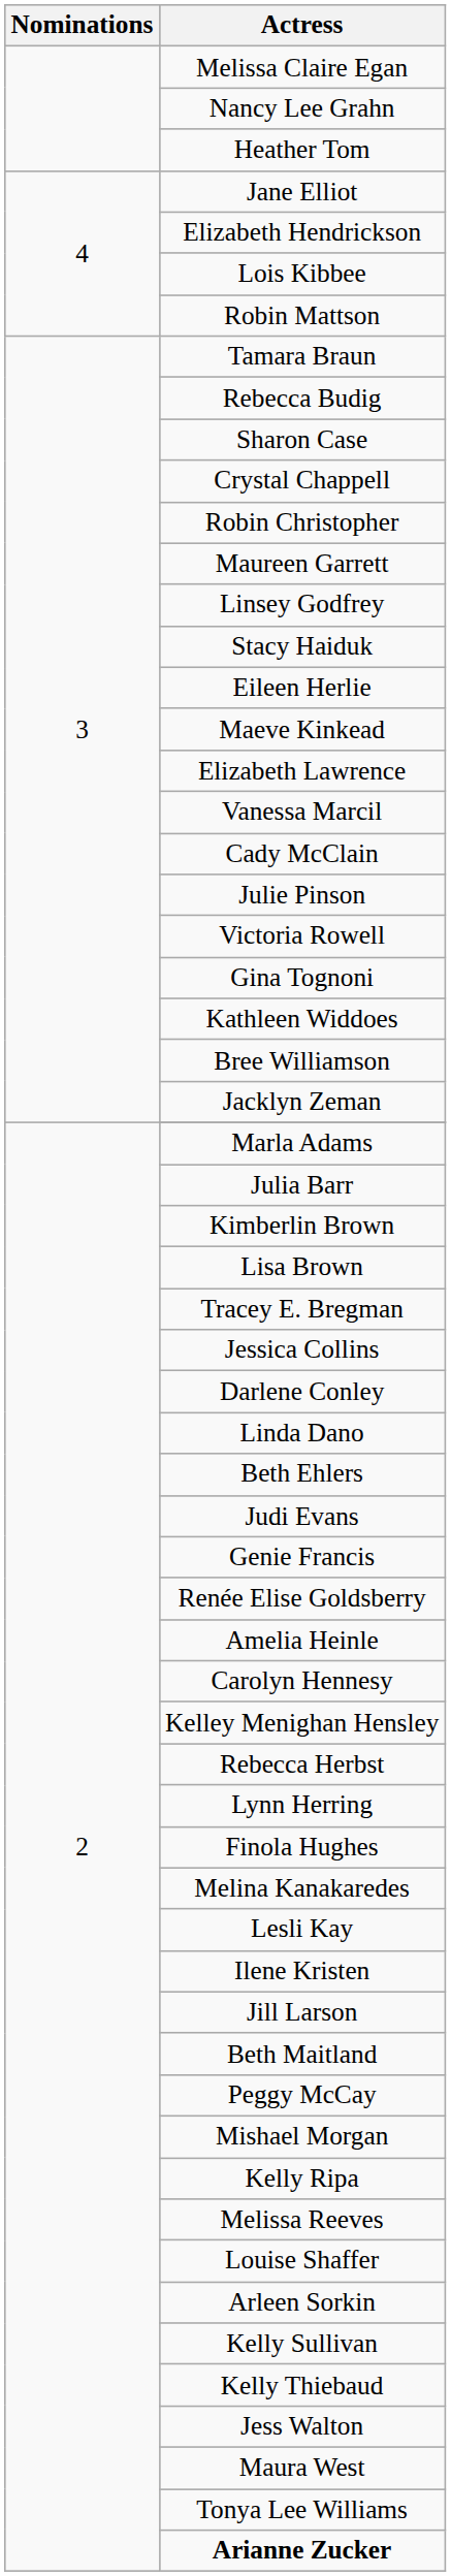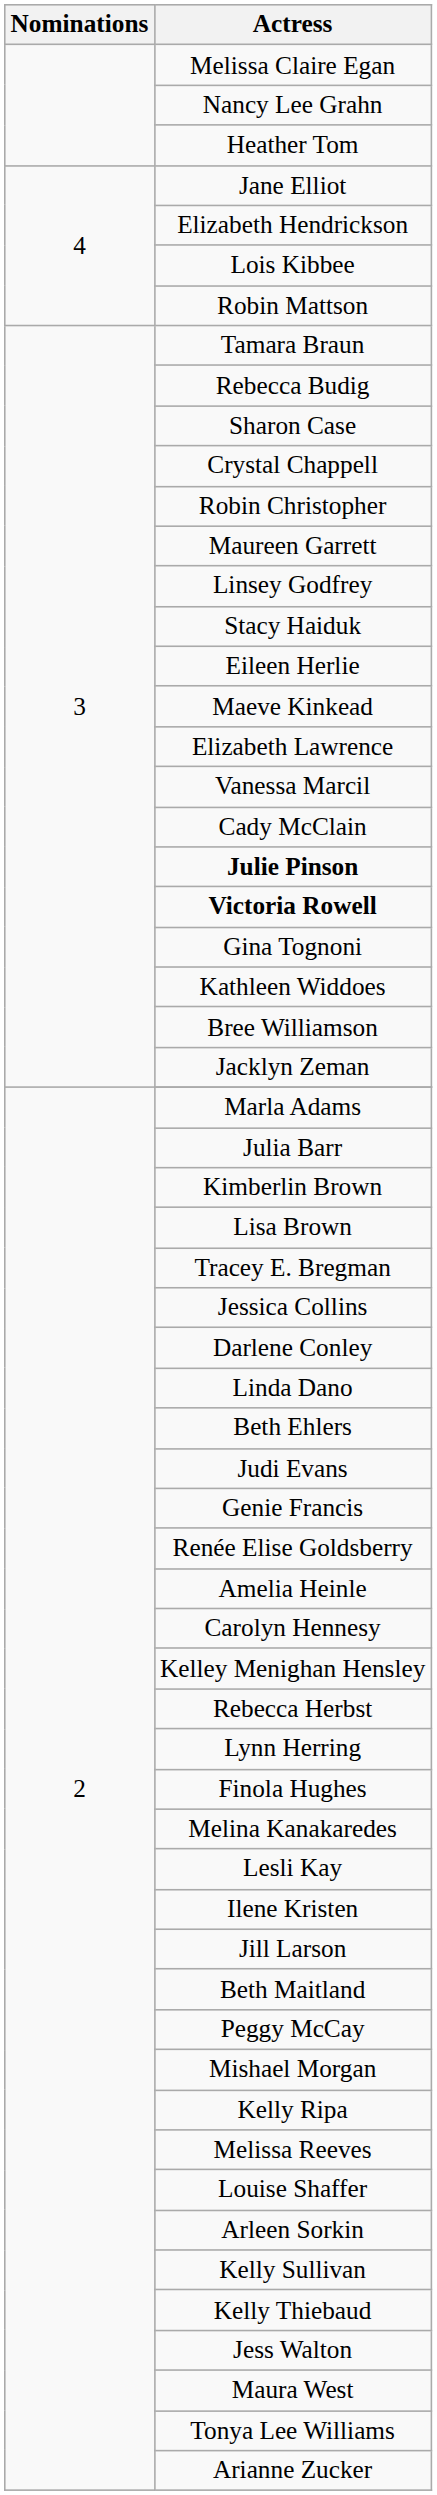Julie Pinson | Actress: normal -> bold
Victoria Rowell | Actress: normal -> bold
Arianne Zucker | Actress: bold -> normal
